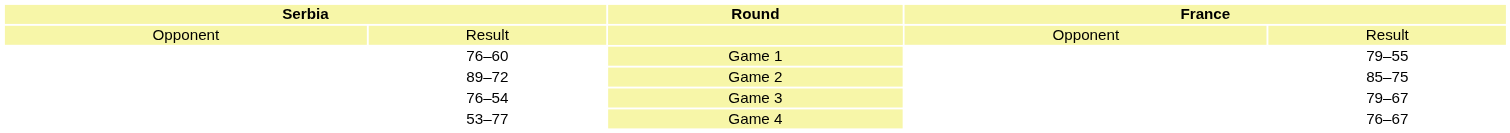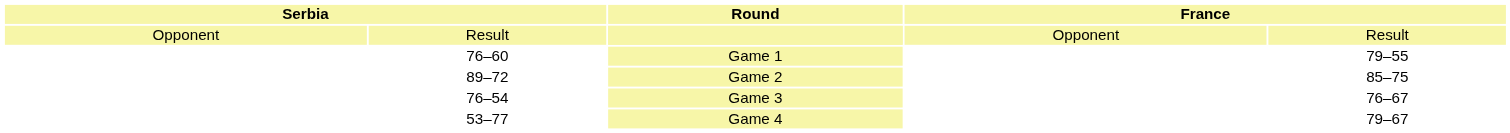76–54 | column 5: 79–67 -> 76–67
53–77 | column 5: 76–67 -> 79–67
